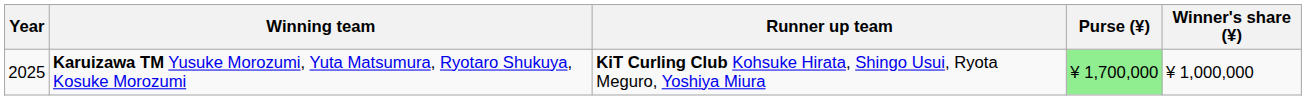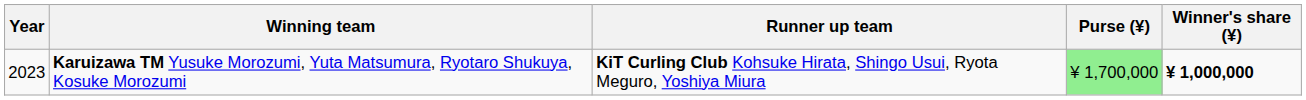row 2 | Year: 2025 -> 2023
row 2 | Winner's share (¥): normal -> bold
